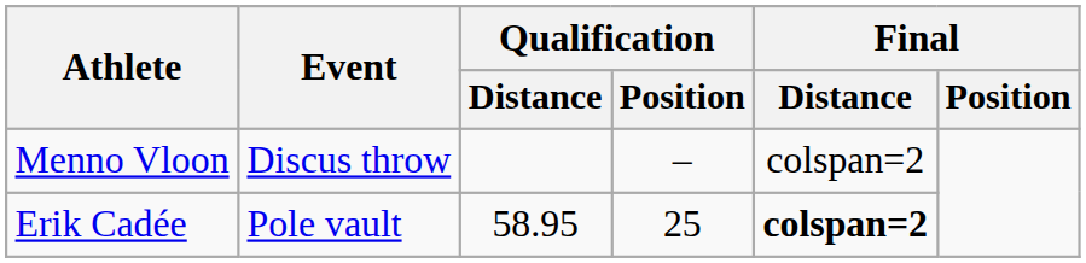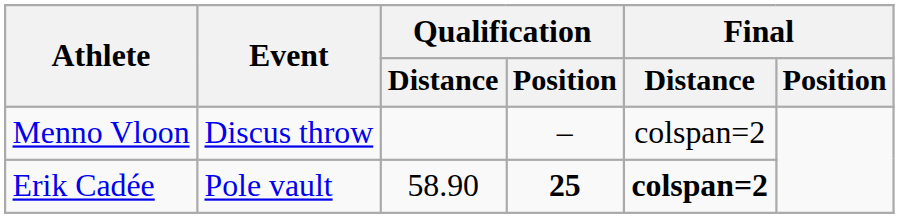Erik Cadée | Qualification / Distance: 58.95 -> 58.90
Erik Cadée | Qualification / Position: normal -> bold
